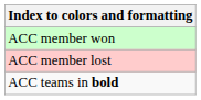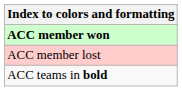row 2 | column 1: normal -> bold
